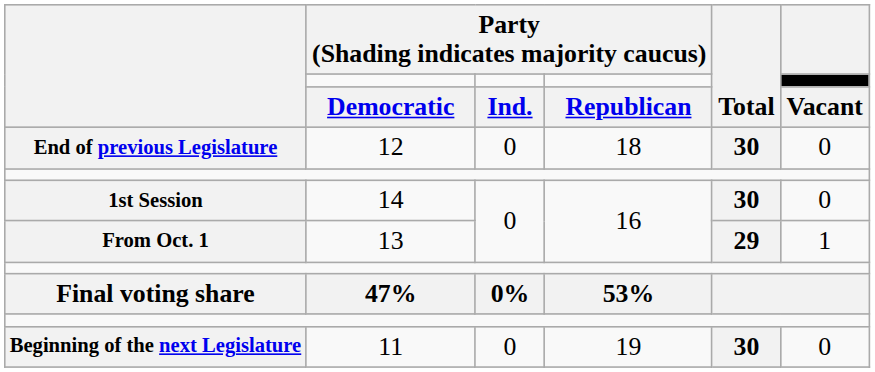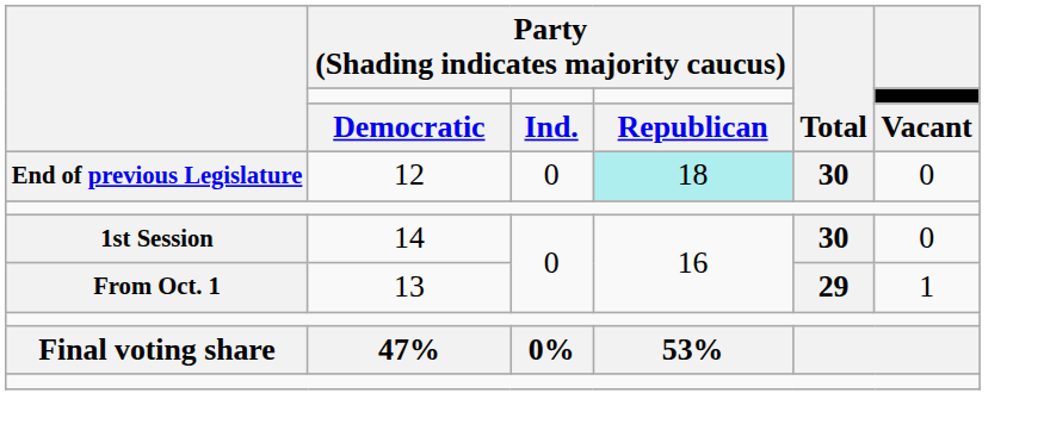End of previous Legislature | column 4: no background -> paleturquoise background
- row: Beginning of the next Legislature | 11 | 0 | 19 | 30 | 0
